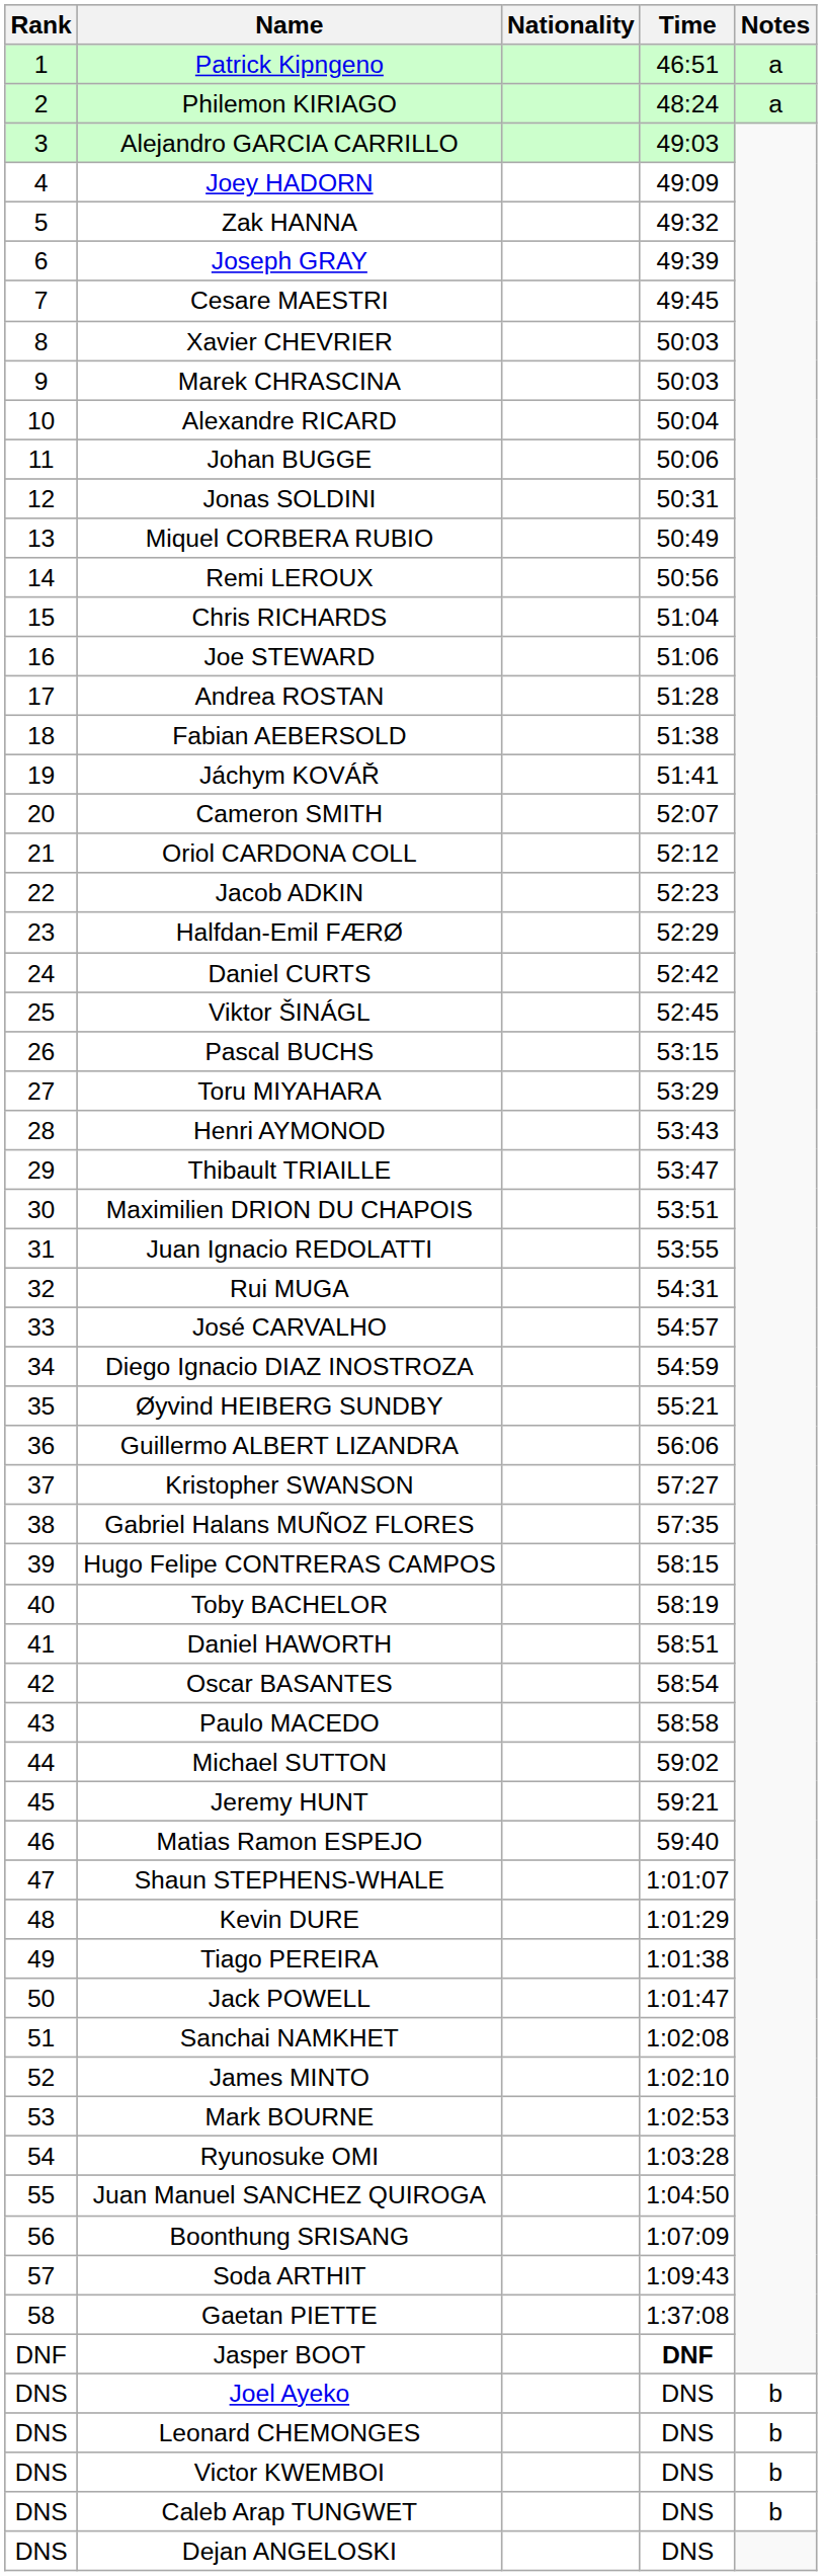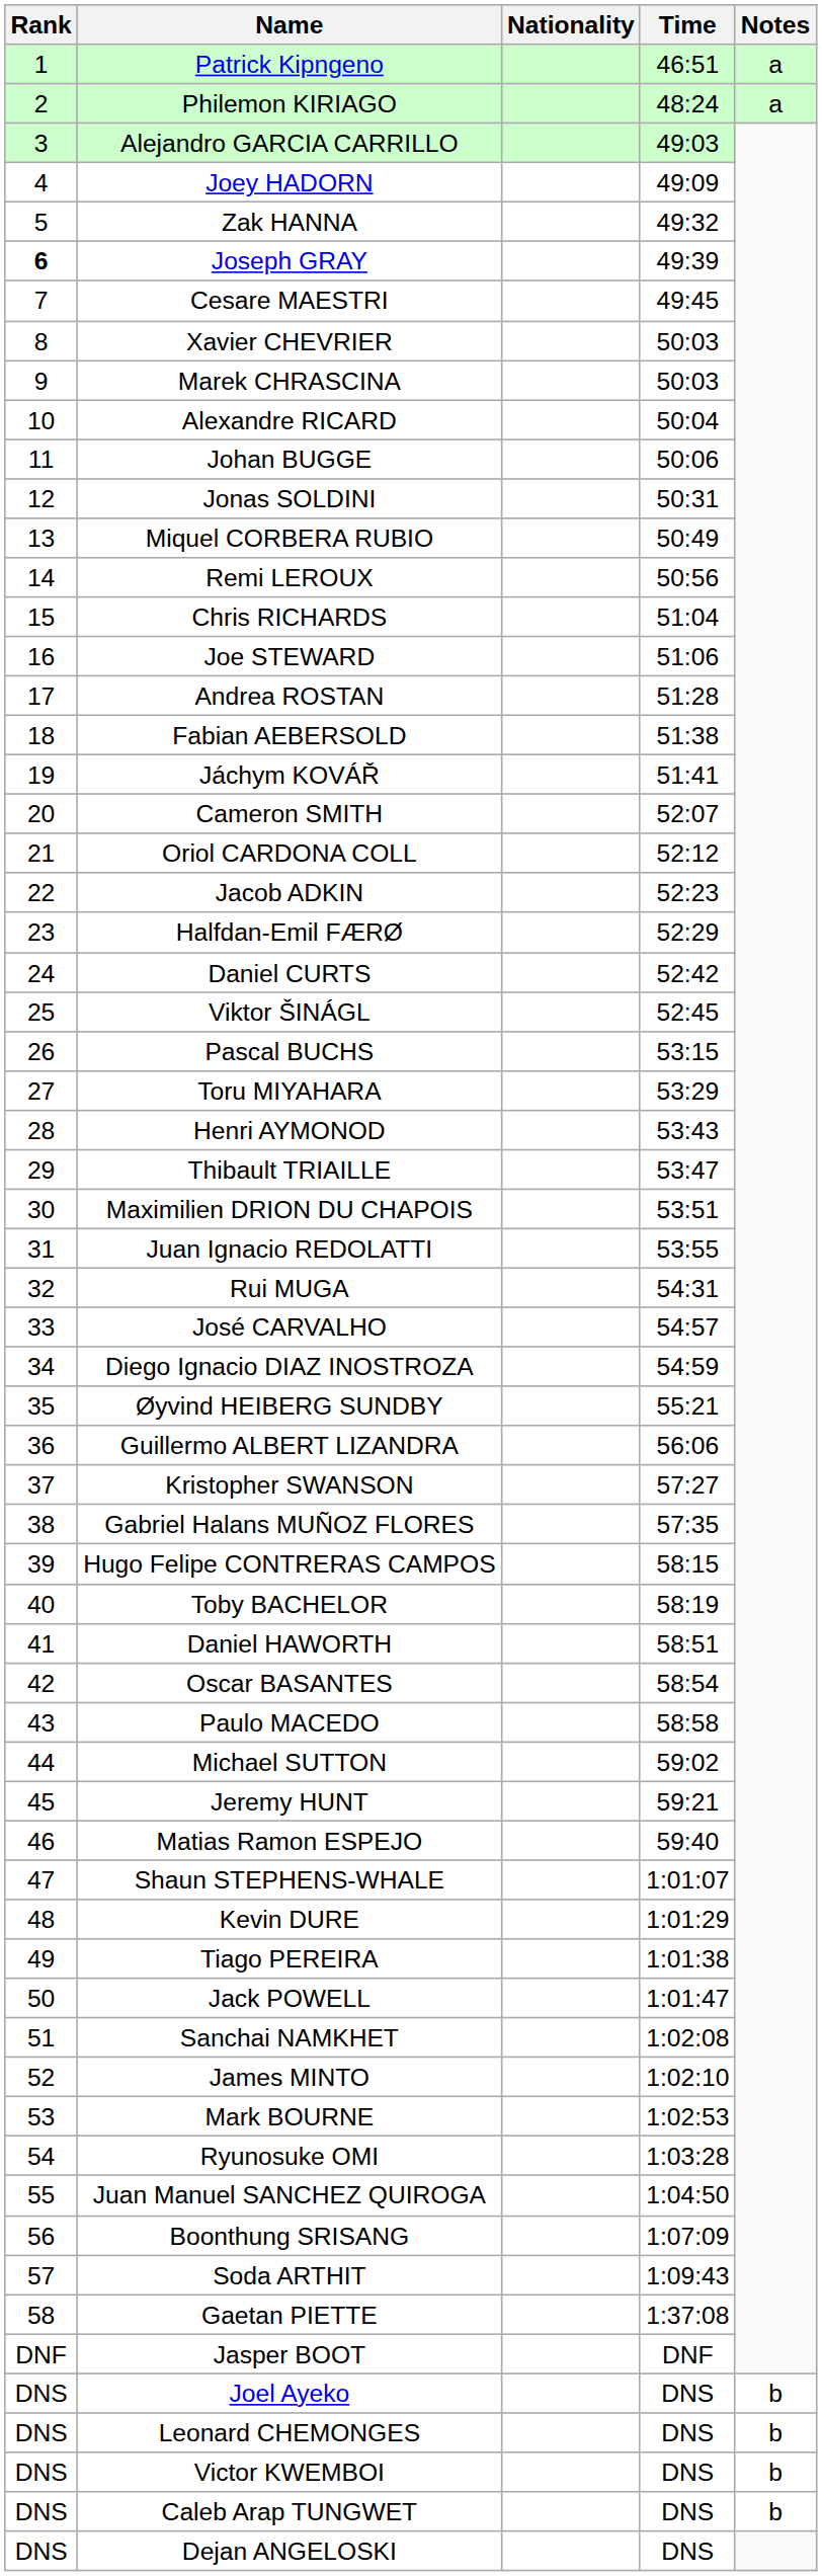Joseph GRAY | Rank: normal -> bold
Jasper BOOT | Time: bold -> normal
